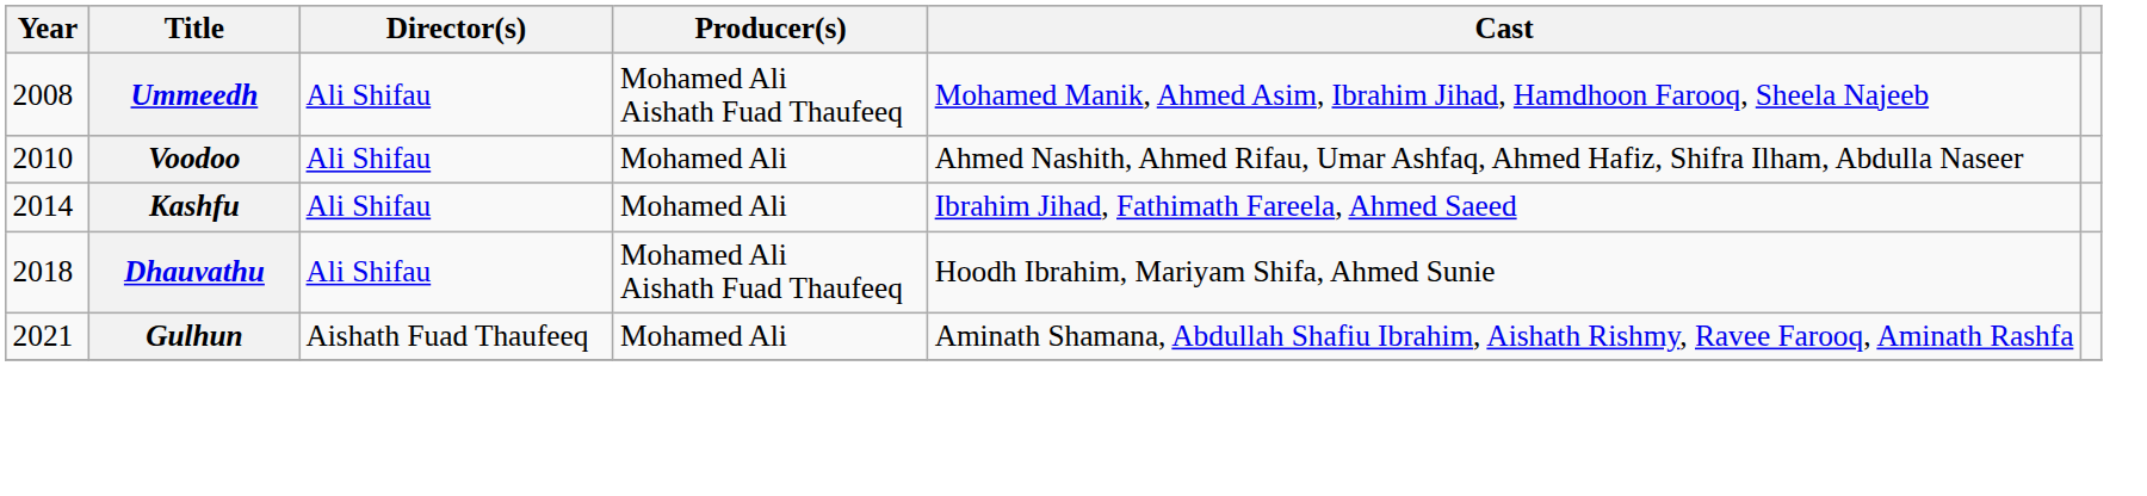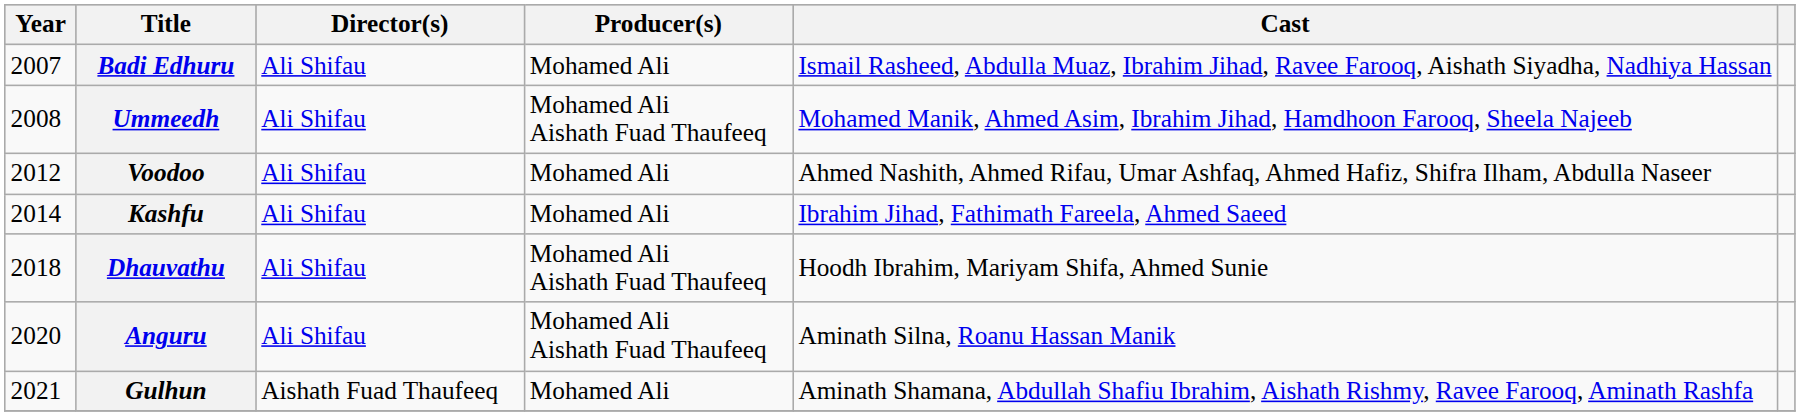+ row: 2007 | Badi Edhuru | Ali Shifau | Mohamed Ali | Ismail Rasheed, Abdulla Muaz, Ibrahim Jihad, Ravee Farooq, Aishath Siyadha, Nadhiya Hassan
Voodoo | Year: 2010 -> 2012
+ row: 2020 | Anguru | Ali Shifau | Mohamed Ali Aishath Fuad Thaufeeq | Aminath Silna, Roanu Hassan Manik
